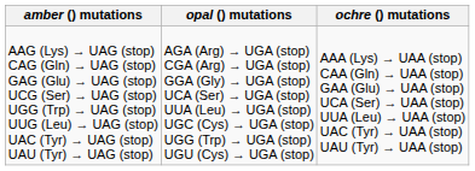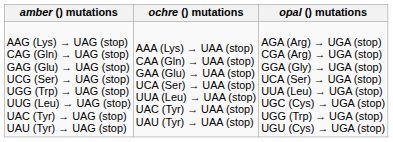columns swapped: ochre () mutations <-> opal () mutations
